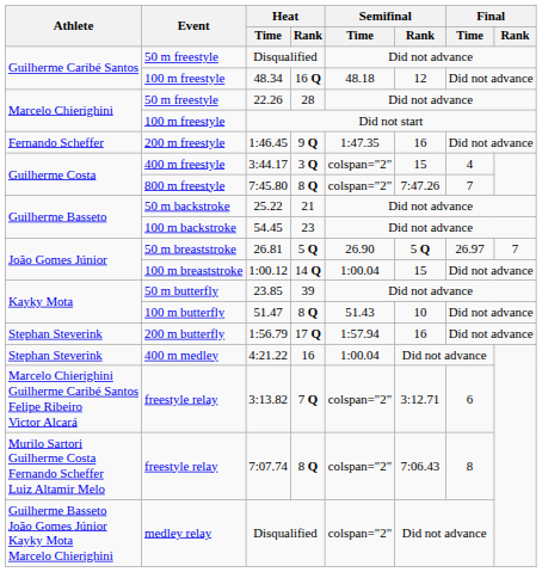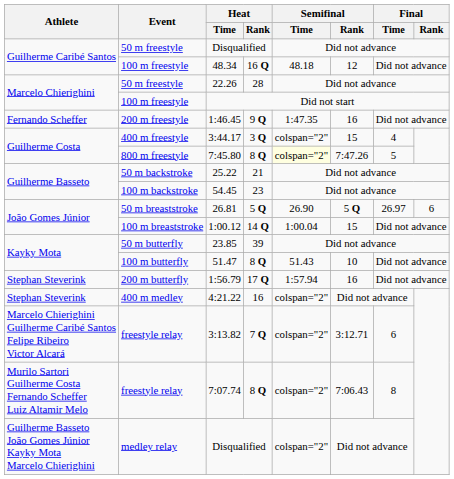7:45.80 | Semifinal / Time: no background -> lightyellow background
7:45.80 | Final / Time: 7 -> 5
26.81 | Final / Rank: 7 -> 6
4:21.22 | Semifinal / Time: 1:00.04 -> colspan="2"
